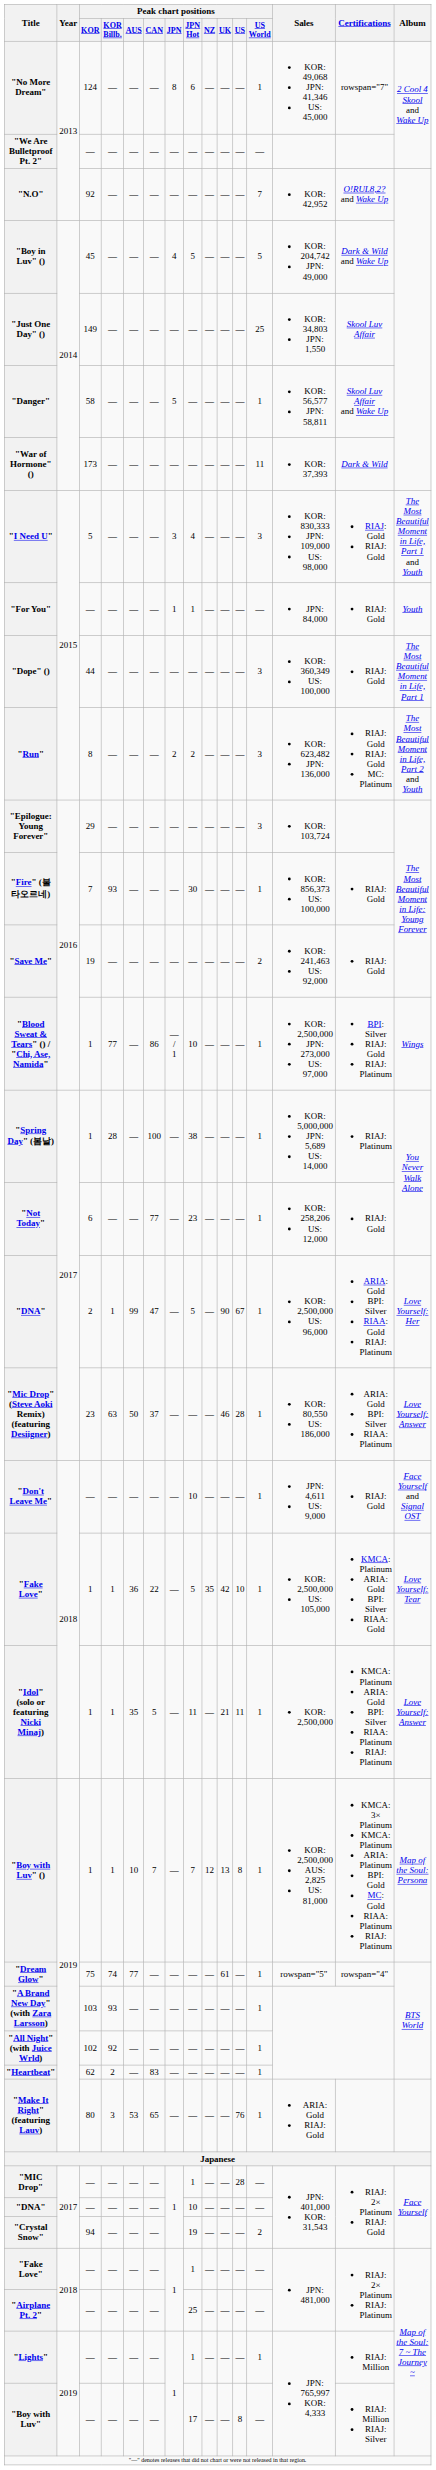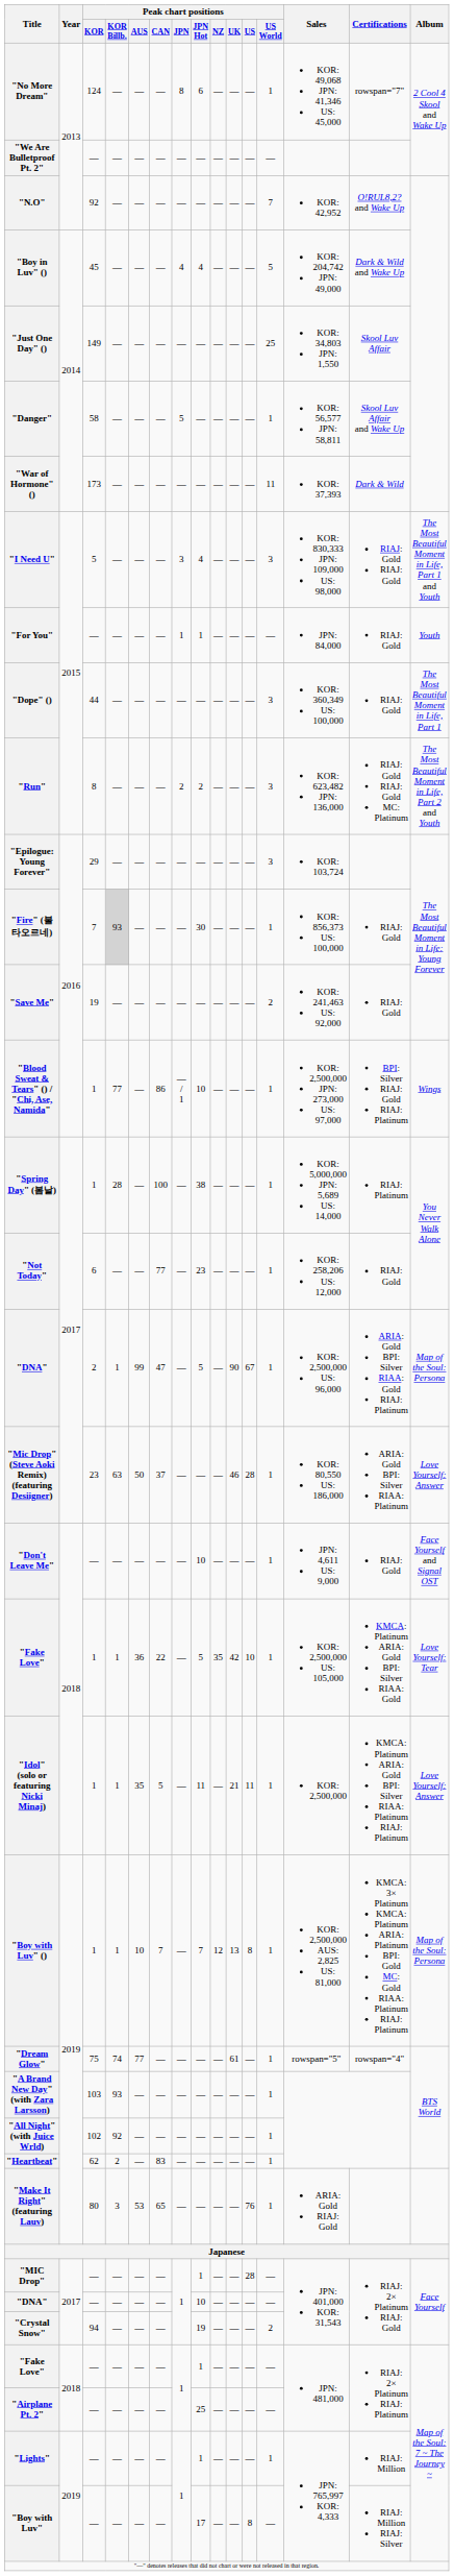"Boy in Luv" () | Peak chart positions / JPN Hot: 5 -> 4
"Fire" (불타오르네) | Peak chart positions / KOR Billb.: no background -> lightgrey background
"DNA" / 2 | Album: Love Yourself: Her -> Map of the Soul: Persona
